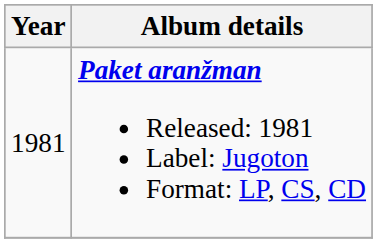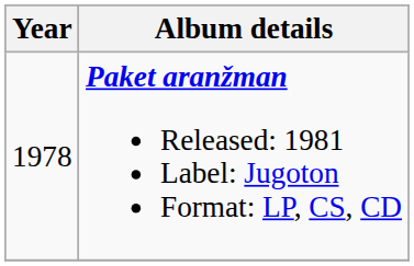row 2 | Year: 1981 -> 1978
